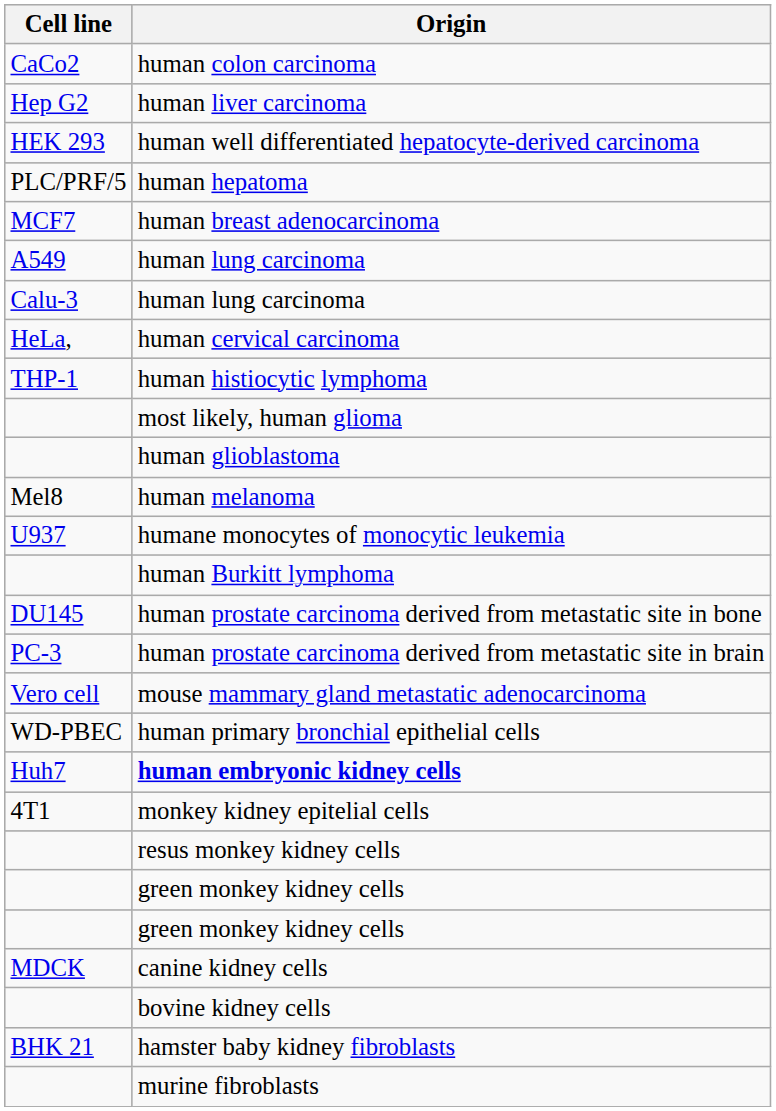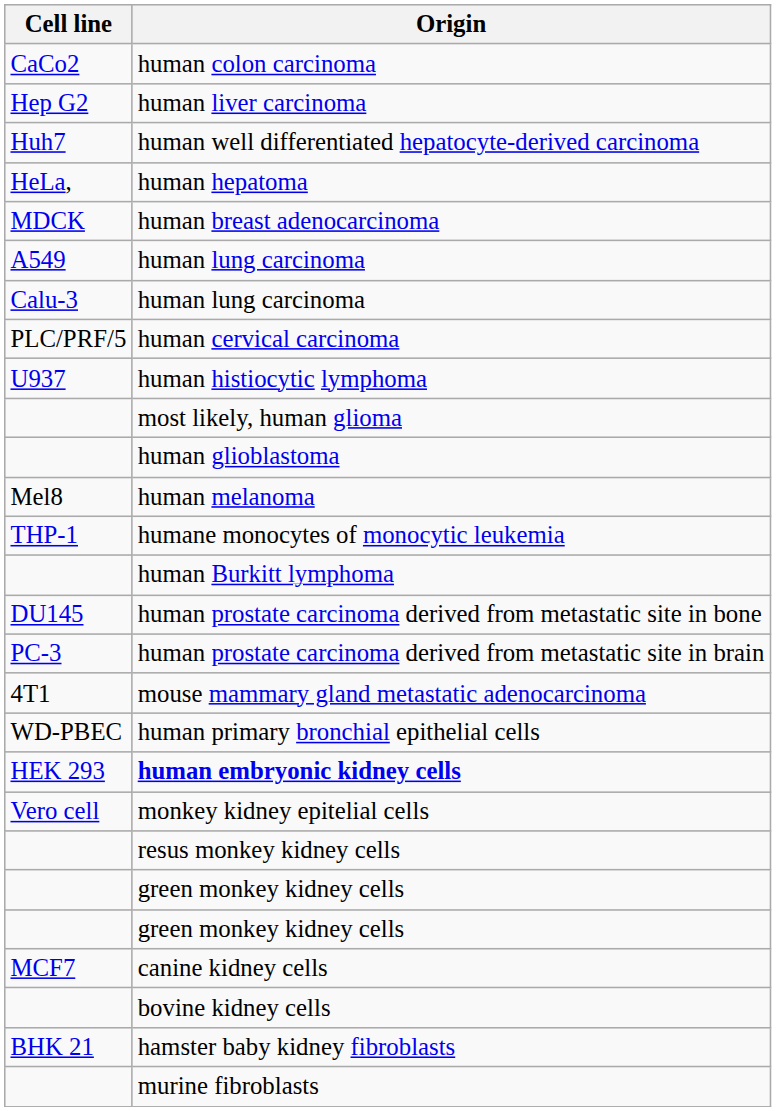row 4 | Cell line: HEK 293 -> Huh7
row 5 | Cell line: PLC/PRF/5 -> HeLa,
row 6 | Cell line: MCF7 -> MDCK
row 9 | Cell line: HeLa, -> PLC/PRF/5
row 10 | Cell line: THP-1 -> U937
row 14 | Cell line: U937 -> THP-1
row 18 | Cell line: Vero cell -> 4T1
row 20 | Cell line: Huh7 -> HEK 293
row 21 | Cell line: 4T1 -> Vero cell
row 25 | Cell line: MDCK -> MCF7
